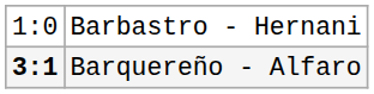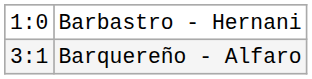Barquereño - Alfaro | column 1: bold -> normal
